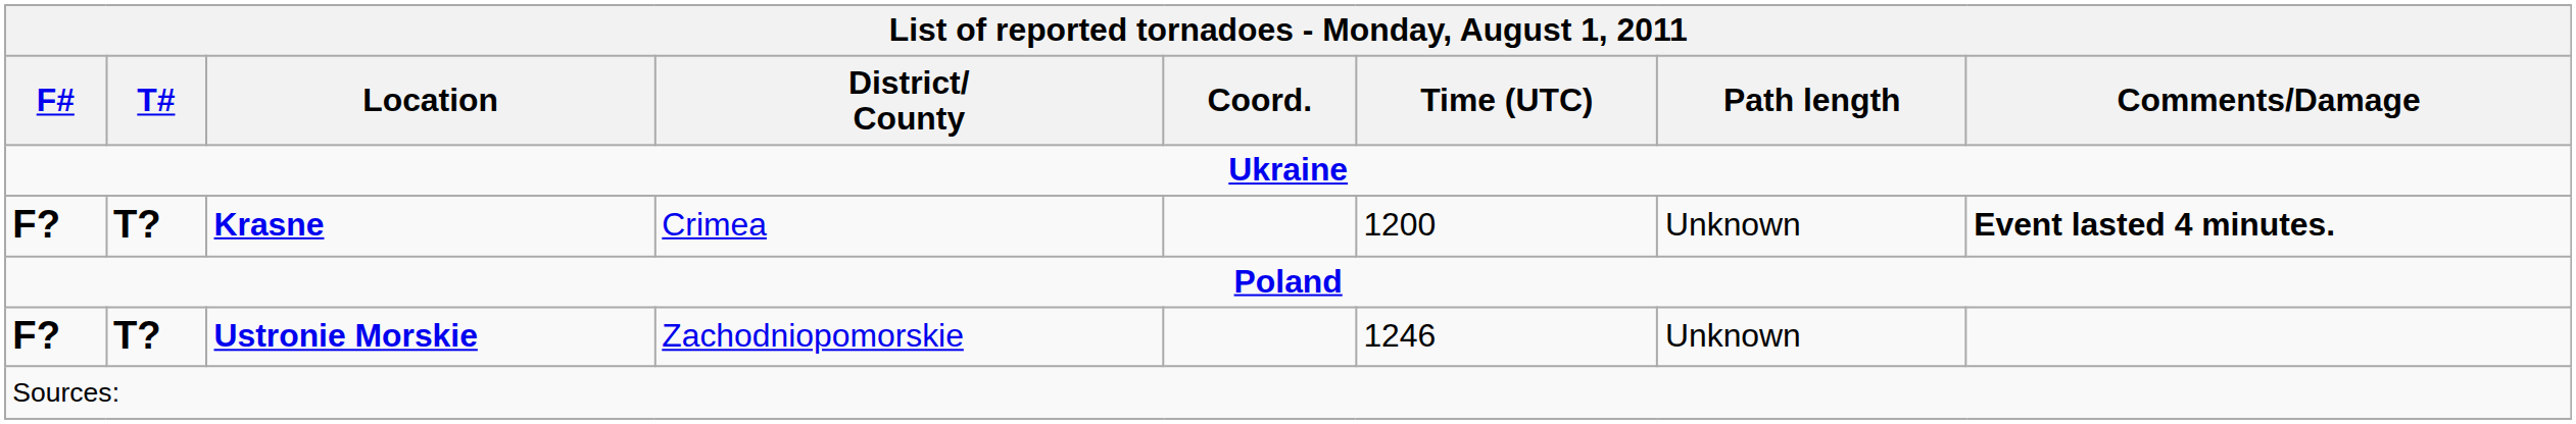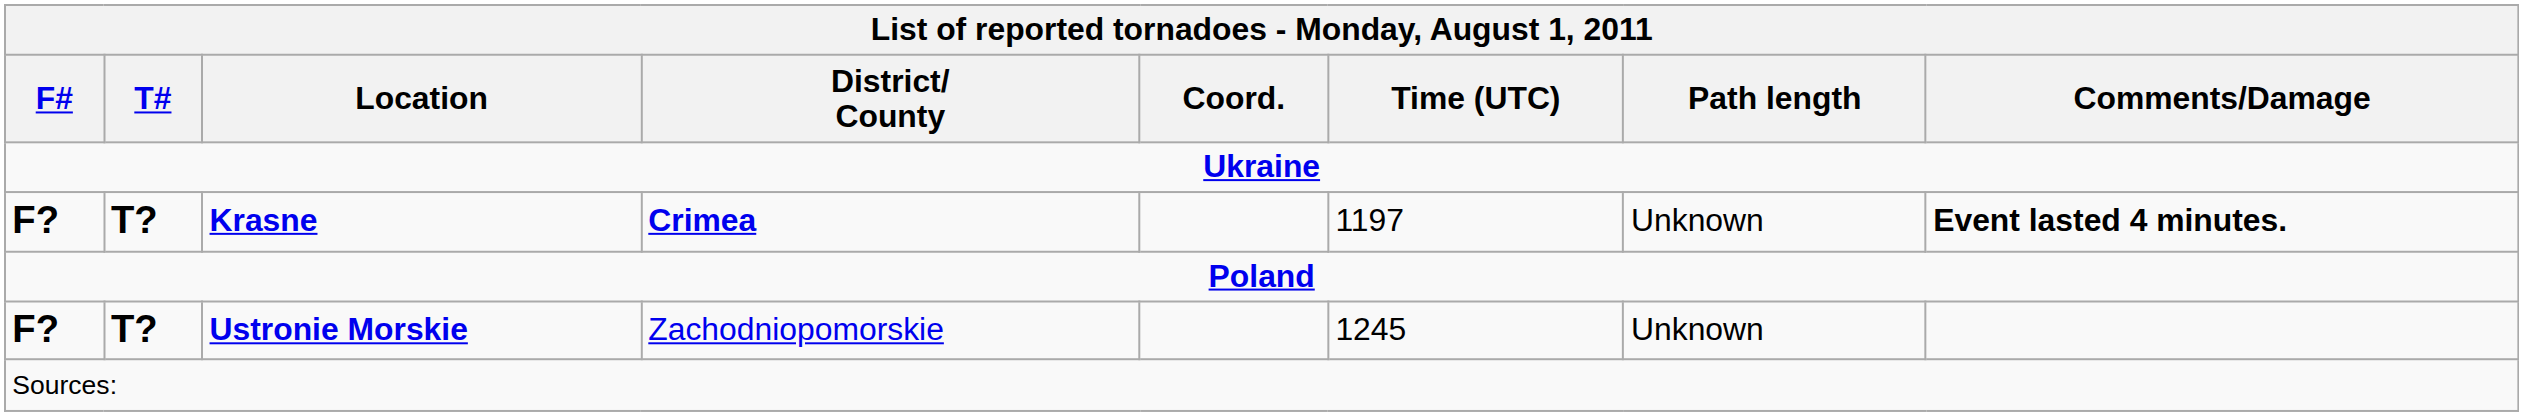Krasne | District/ County: normal -> bold
Krasne | Time (UTC): 1200 -> 1197
Ustronie Morskie | Time (UTC): 1246 -> 1245
